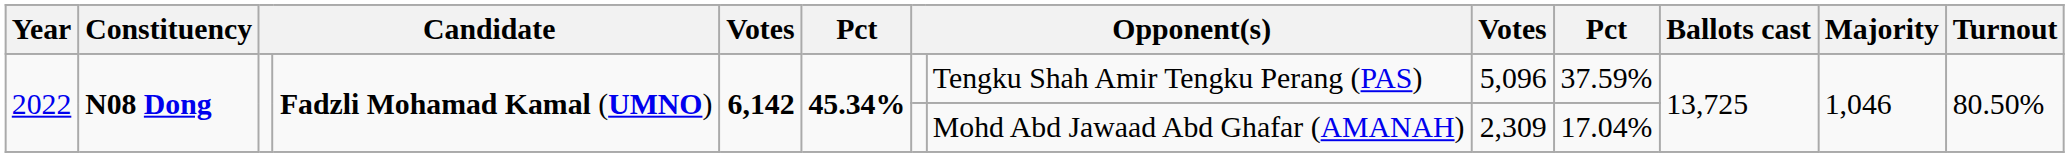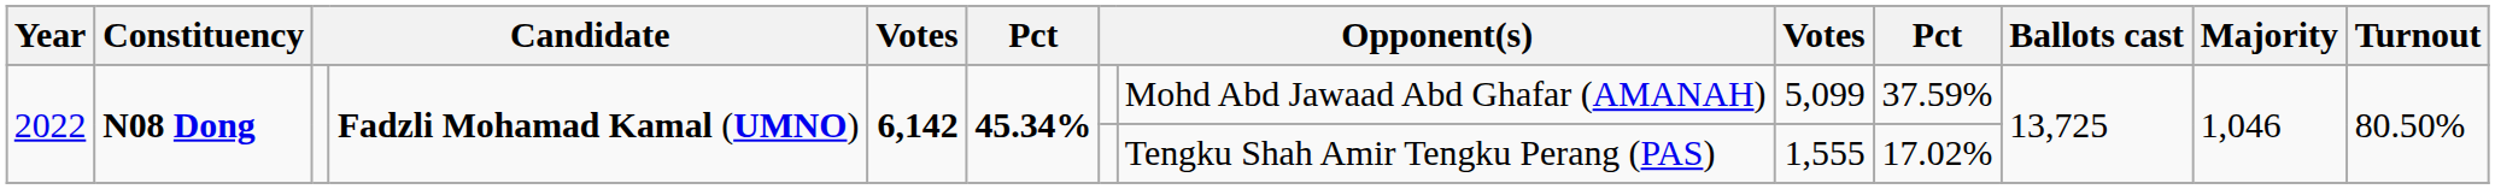row 2 | column 8: Tengku Shah Amir Tengku Perang (PAS) -> Mohd Abd Jawaad Abd Ghafar (AMANAH)
row 2 | column 9: 5,096 -> 5,099
row 3 | column 8: Mohd Abd Jawaad Abd Ghafar (AMANAH) -> Tengku Shah Amir Tengku Perang (PAS)
row 3 | column 9: 2,309 -> 1,555
row 3 | column 10: 17.04% -> 17.02%
